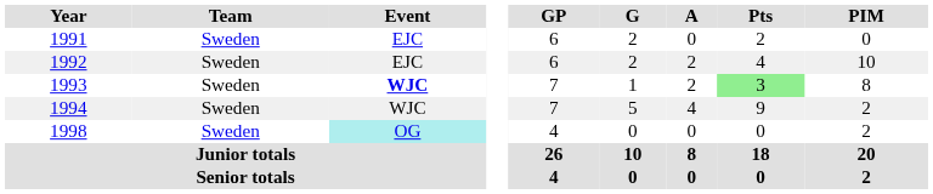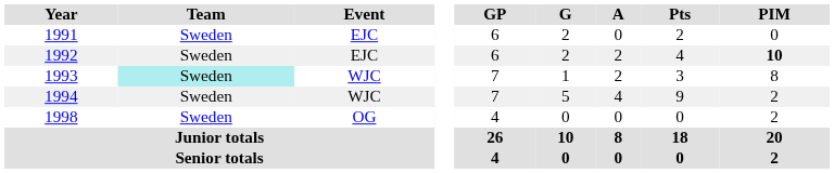1992 | PIM: normal -> bold
1993 | Team: no background -> paleturquoise background
1993 | Event: bold -> normal
1993 | Pts: lightgreen background -> no background
1998 | Event: paleturquoise background -> no background
